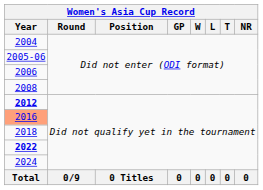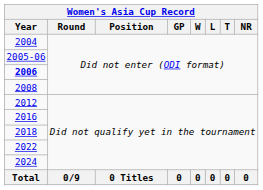2006 | Year: normal -> bold
2012 | Year: bold -> normal
2016 | Year: lightsalmon background -> no background
2022 | Year: bold -> normal
